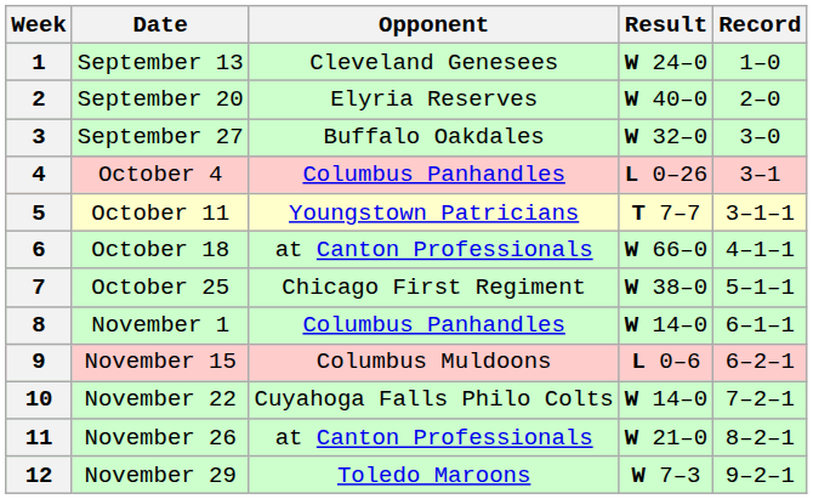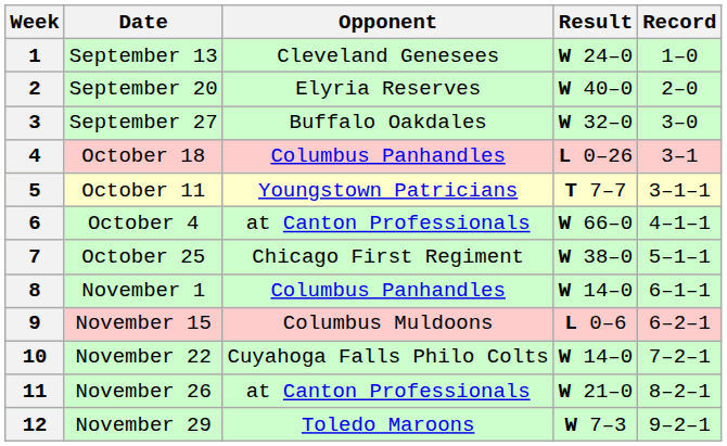4 | Date: October 4 -> October 18
6 | Date: October 18 -> October 4
